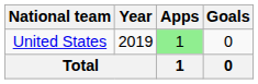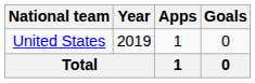United States | Apps: lightgreen background -> no background
